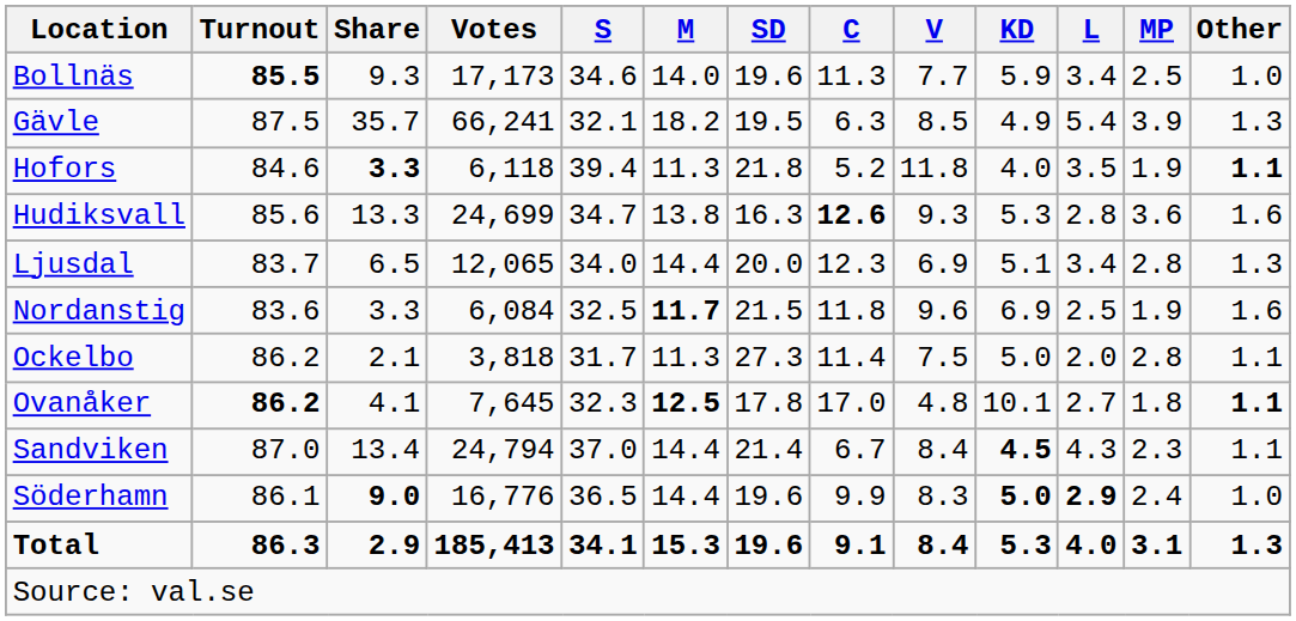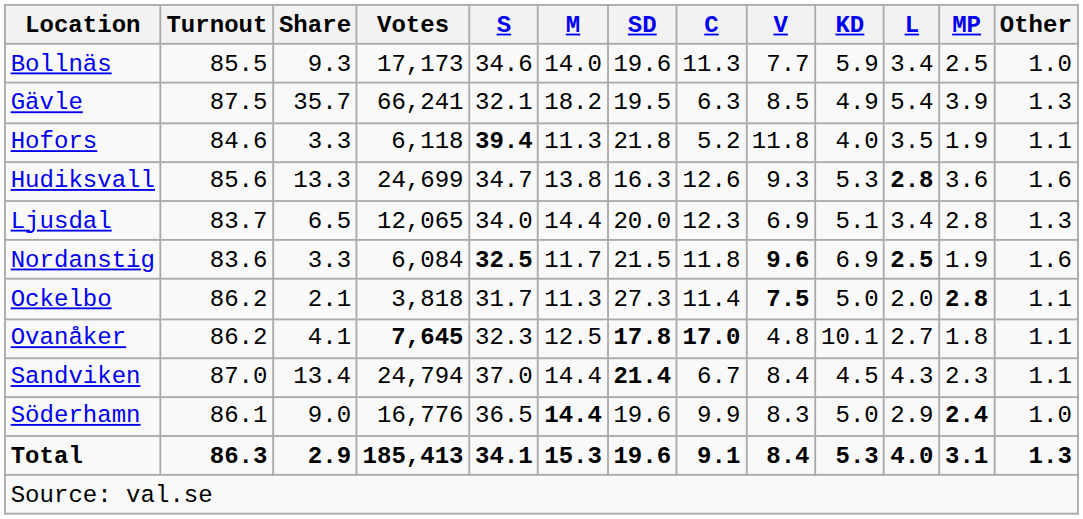Bollnäs | Turnout: bold -> normal
Hofors | Share: bold -> normal
Hofors | S: normal -> bold
Hofors | Other: bold -> normal
Hudiksvall | C: bold -> normal
Hudiksvall | L: normal -> bold
Nordanstig | S: normal -> bold
Nordanstig | M: bold -> normal
Nordanstig | V: normal -> bold
Nordanstig | L: normal -> bold
Ockelbo | V: normal -> bold
Ockelbo | MP: normal -> bold
Ovanåker | Turnout: bold -> normal
Ovanåker | Votes: normal -> bold
Ovanåker | M: bold -> normal
Ovanåker | SD: normal -> bold
Ovanåker | C: normal -> bold
Ovanåker | Other: bold -> normal
Sandviken | SD: normal -> bold
Sandviken | KD: bold -> normal
Söderhamn | Share: bold -> normal
Söderhamn | M: normal -> bold
Söderhamn | KD: bold -> normal
Söderhamn | L: bold -> normal
Söderhamn | MP: normal -> bold
